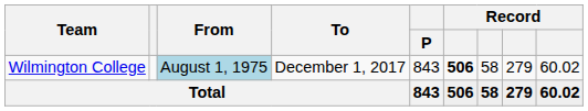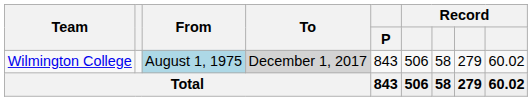Wilmington College | To: no background -> lightgrey background
Wilmington College | column 6: bold -> normal
